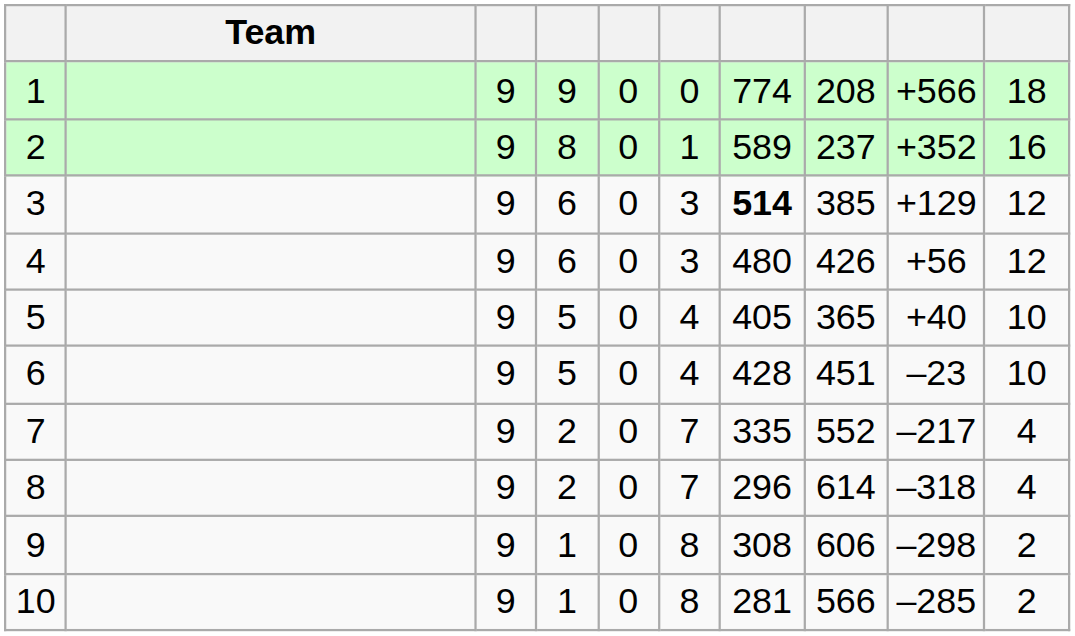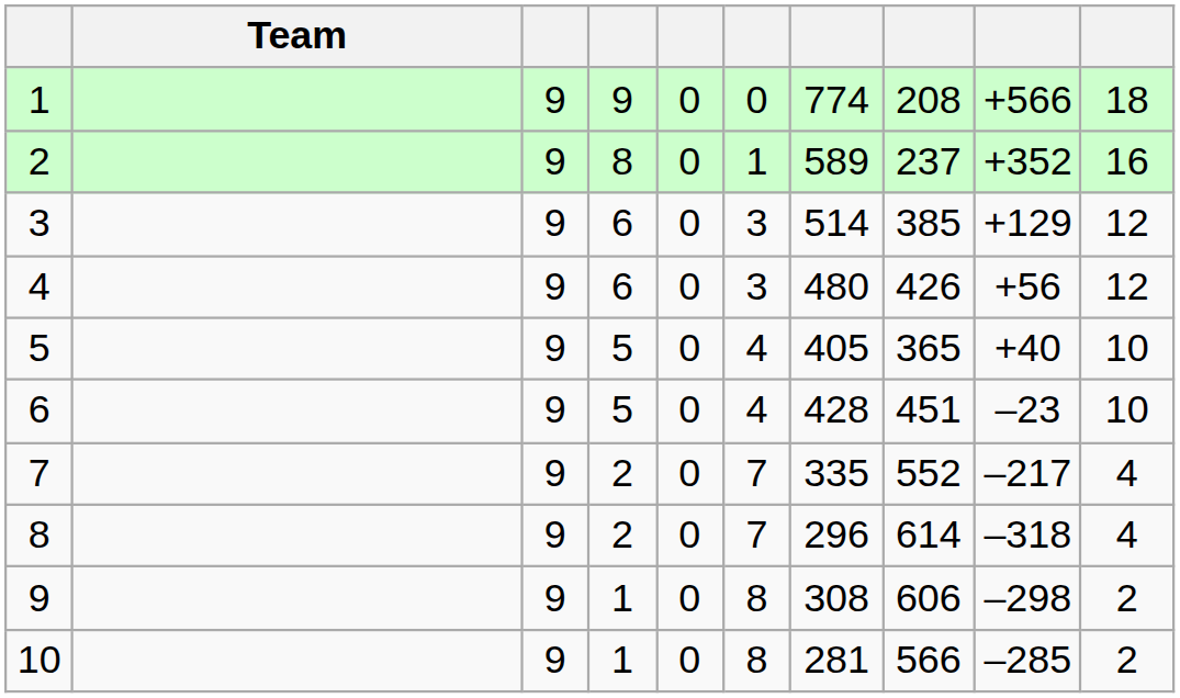row 4 | column 7: bold -> normal
